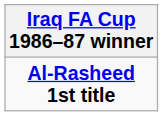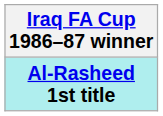row 2 | column 1: no background -> paleturquoise background
